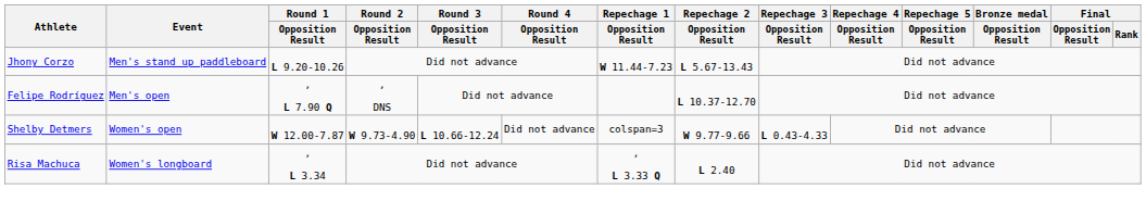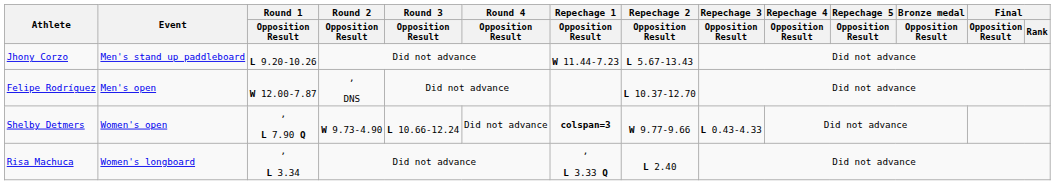Felipe Rodríguez | Round 1 / Opposition Result: , L 7.90 Q -> W 12.00-7.87
Shelby Detmers | Round 1 / Opposition Result: W 12.00-7.87 -> , L 7.90 Q
Shelby Detmers | Repechage 1 / Opposition Result: normal -> bold
